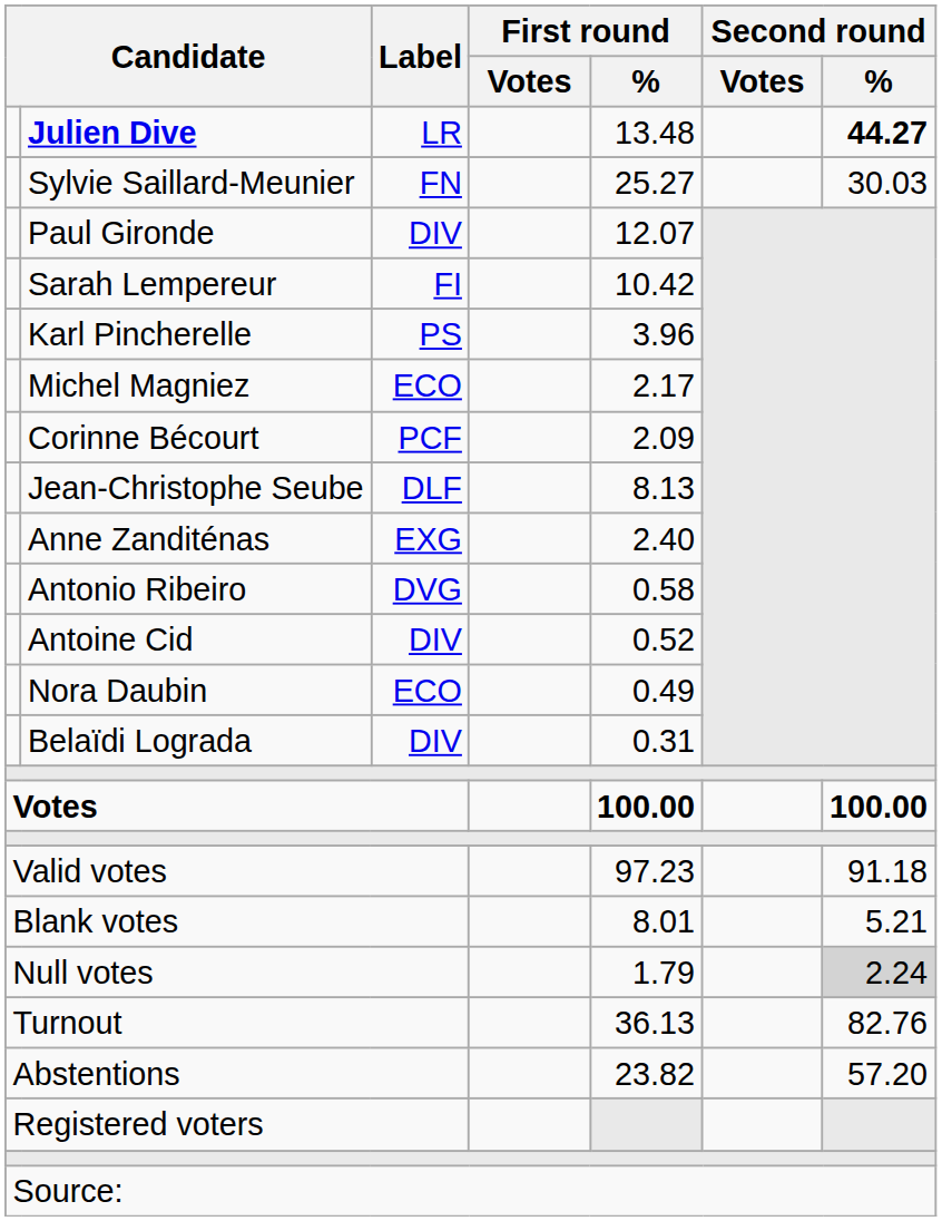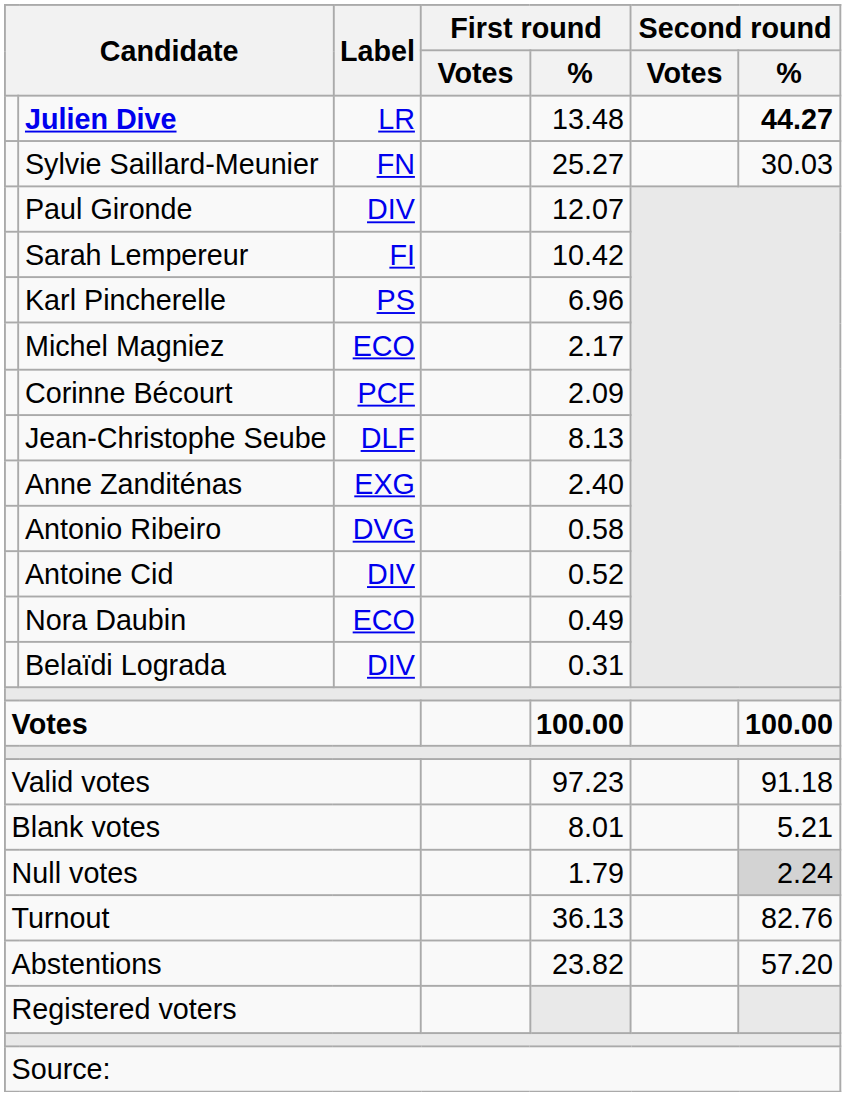Karl Pincherelle | First round / %: 3.96 -> 6.96
